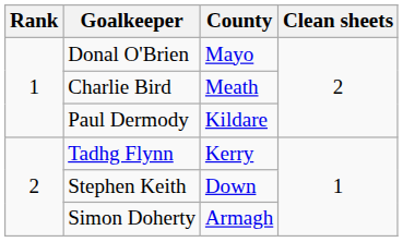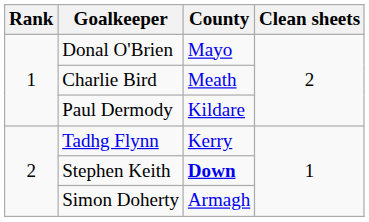Stephen Keith | County: normal -> bold
